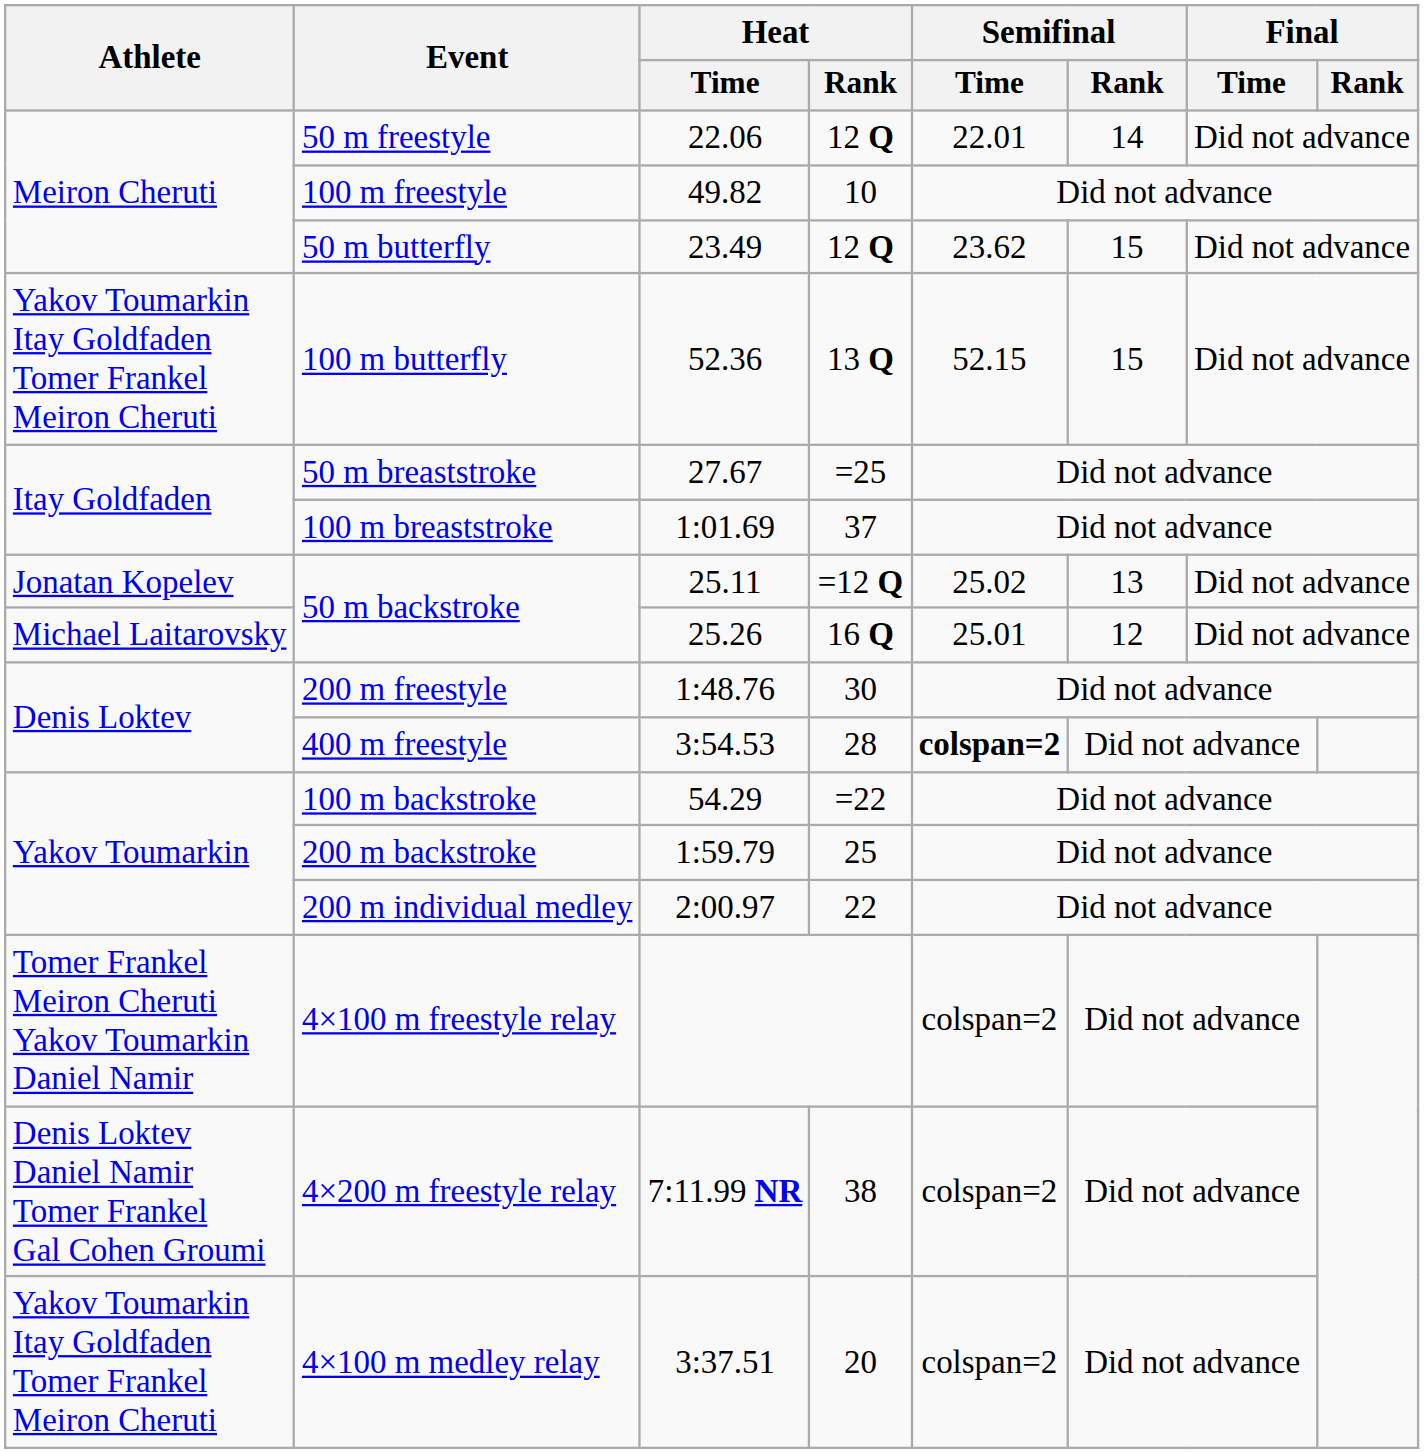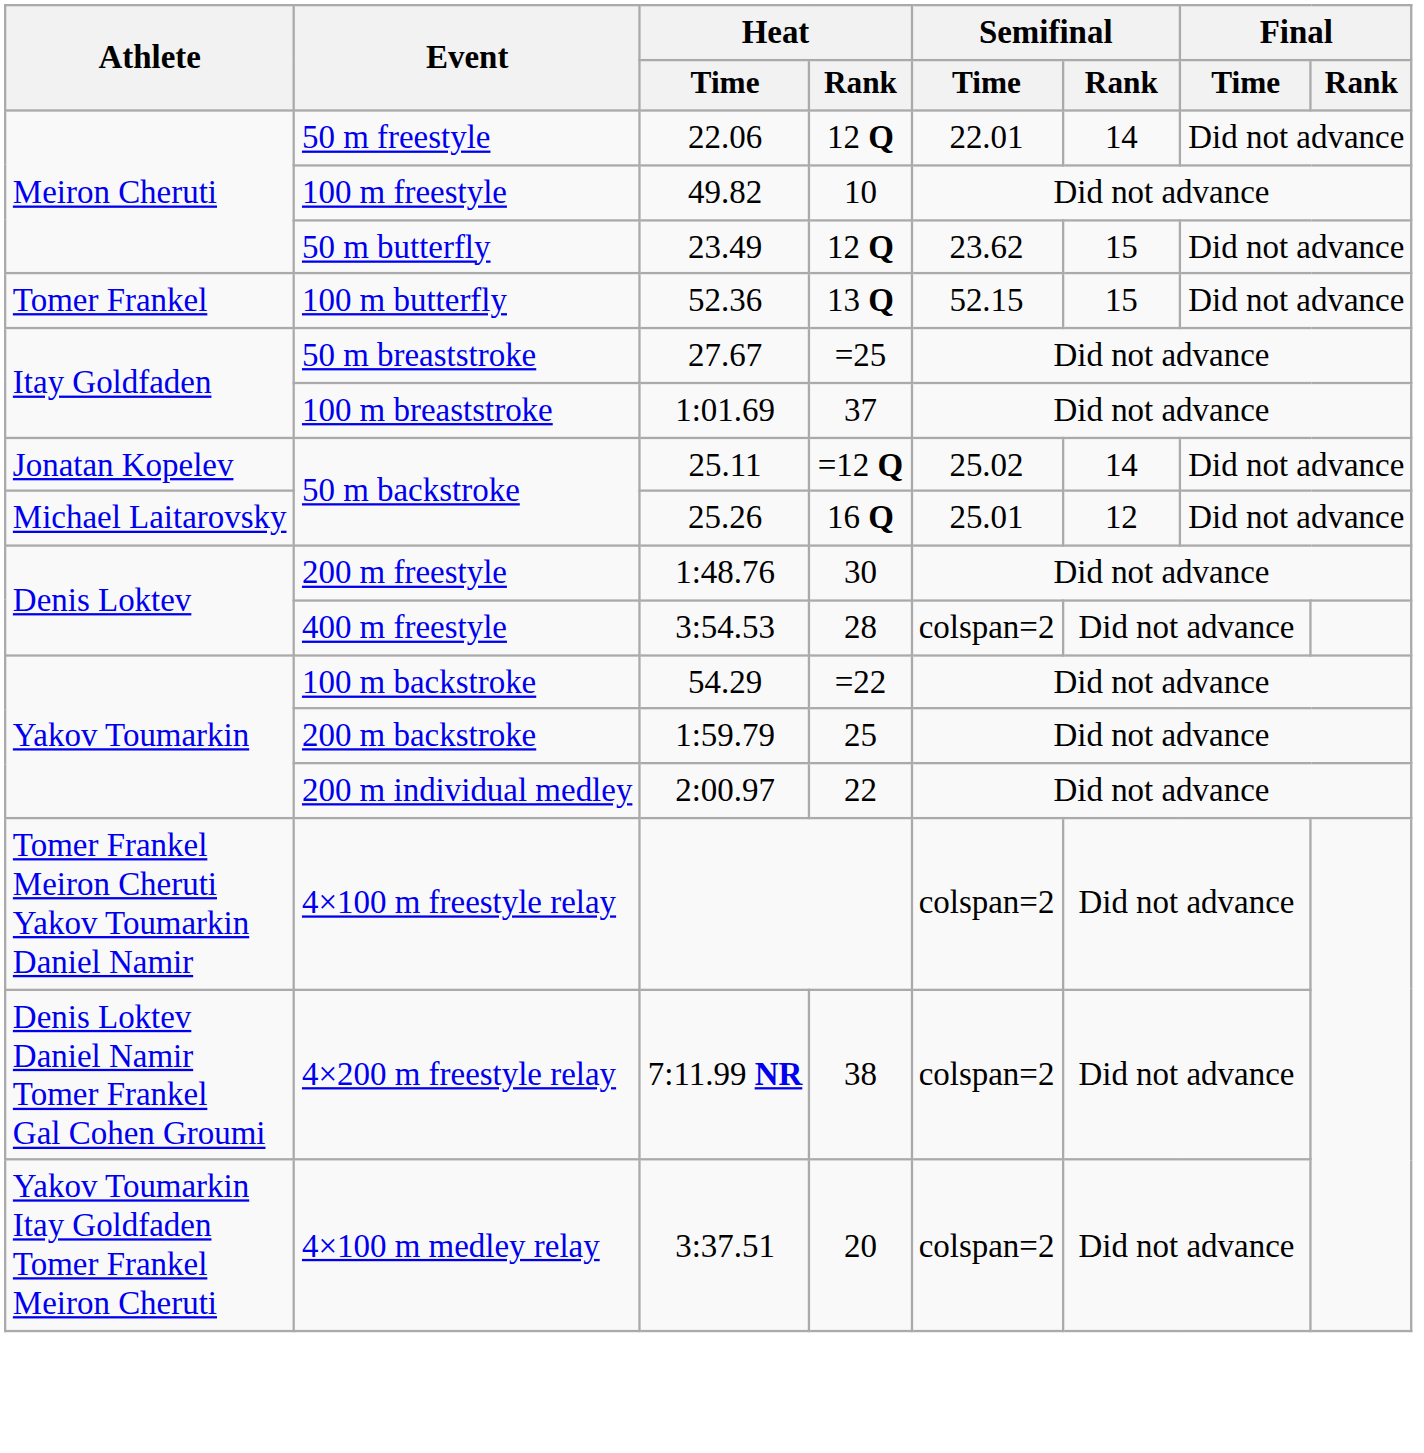100 m butterfly | Athlete: Yakov Toumarkin Itay Goldfaden Tomer Frankel Meiron Cheruti -> Tomer Frankel
50 m backstroke / 25.11 | Semifinal / Rank: 13 -> 14
400 m freestyle | Semifinal / Time: bold -> normal
